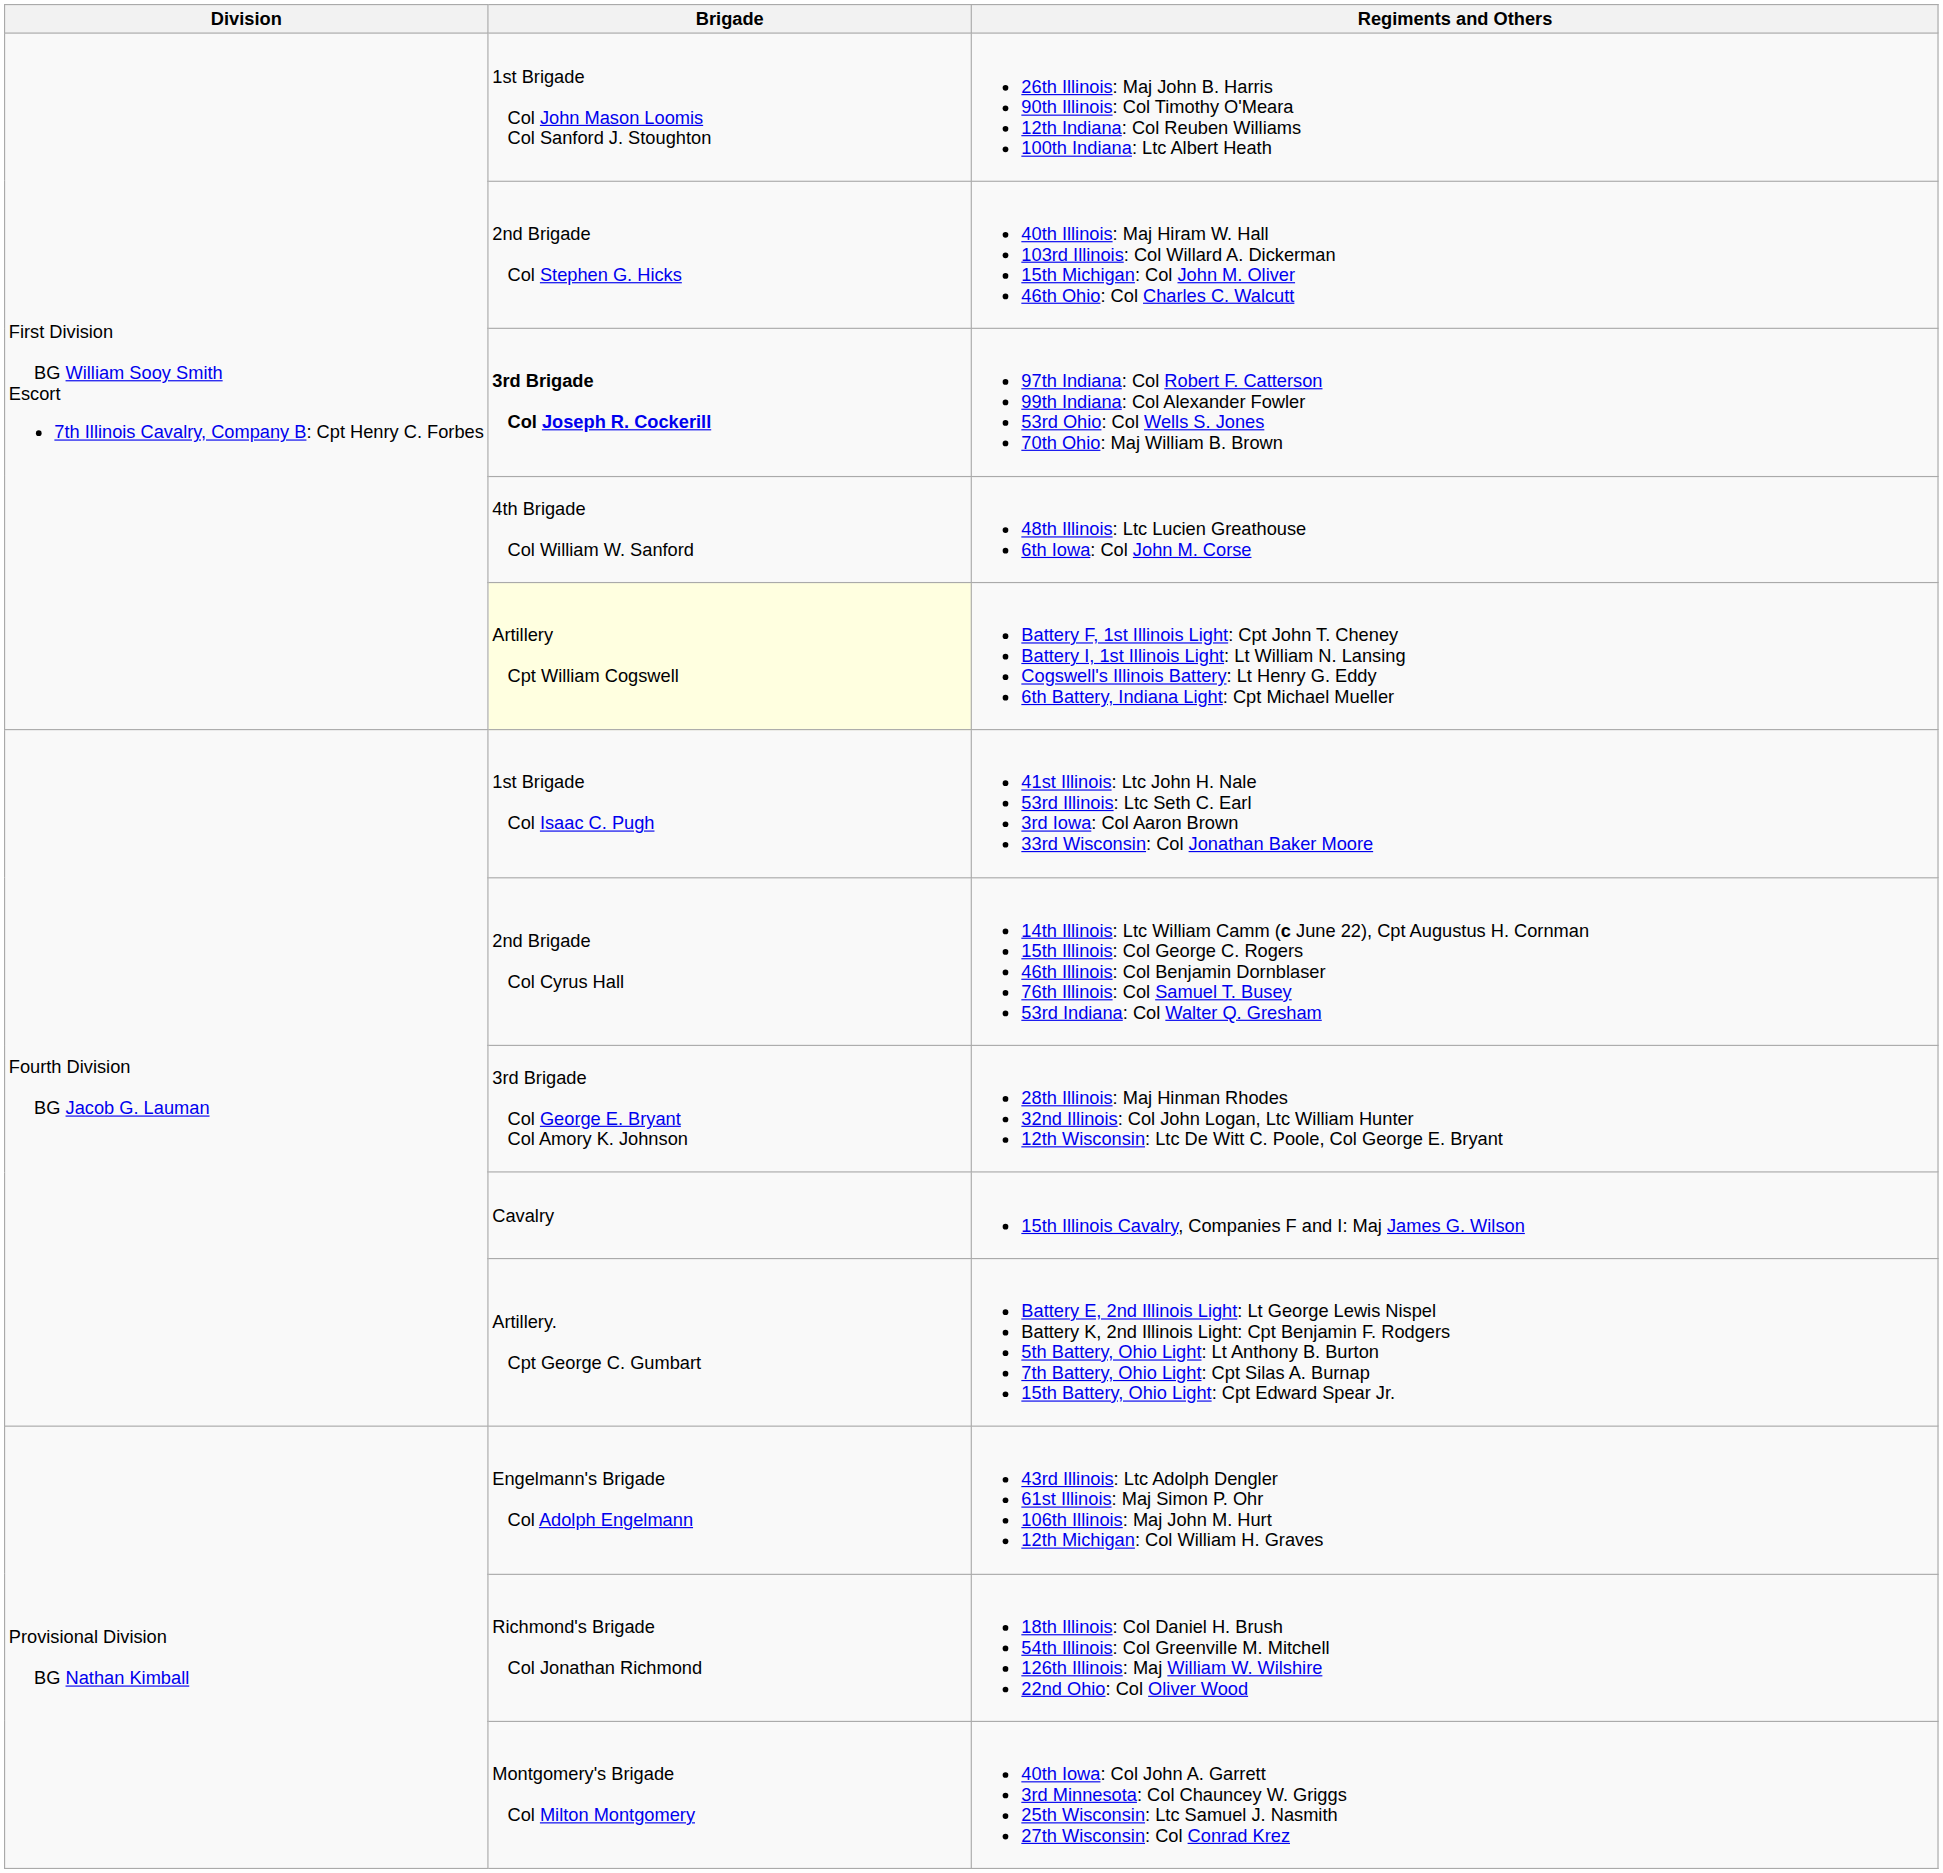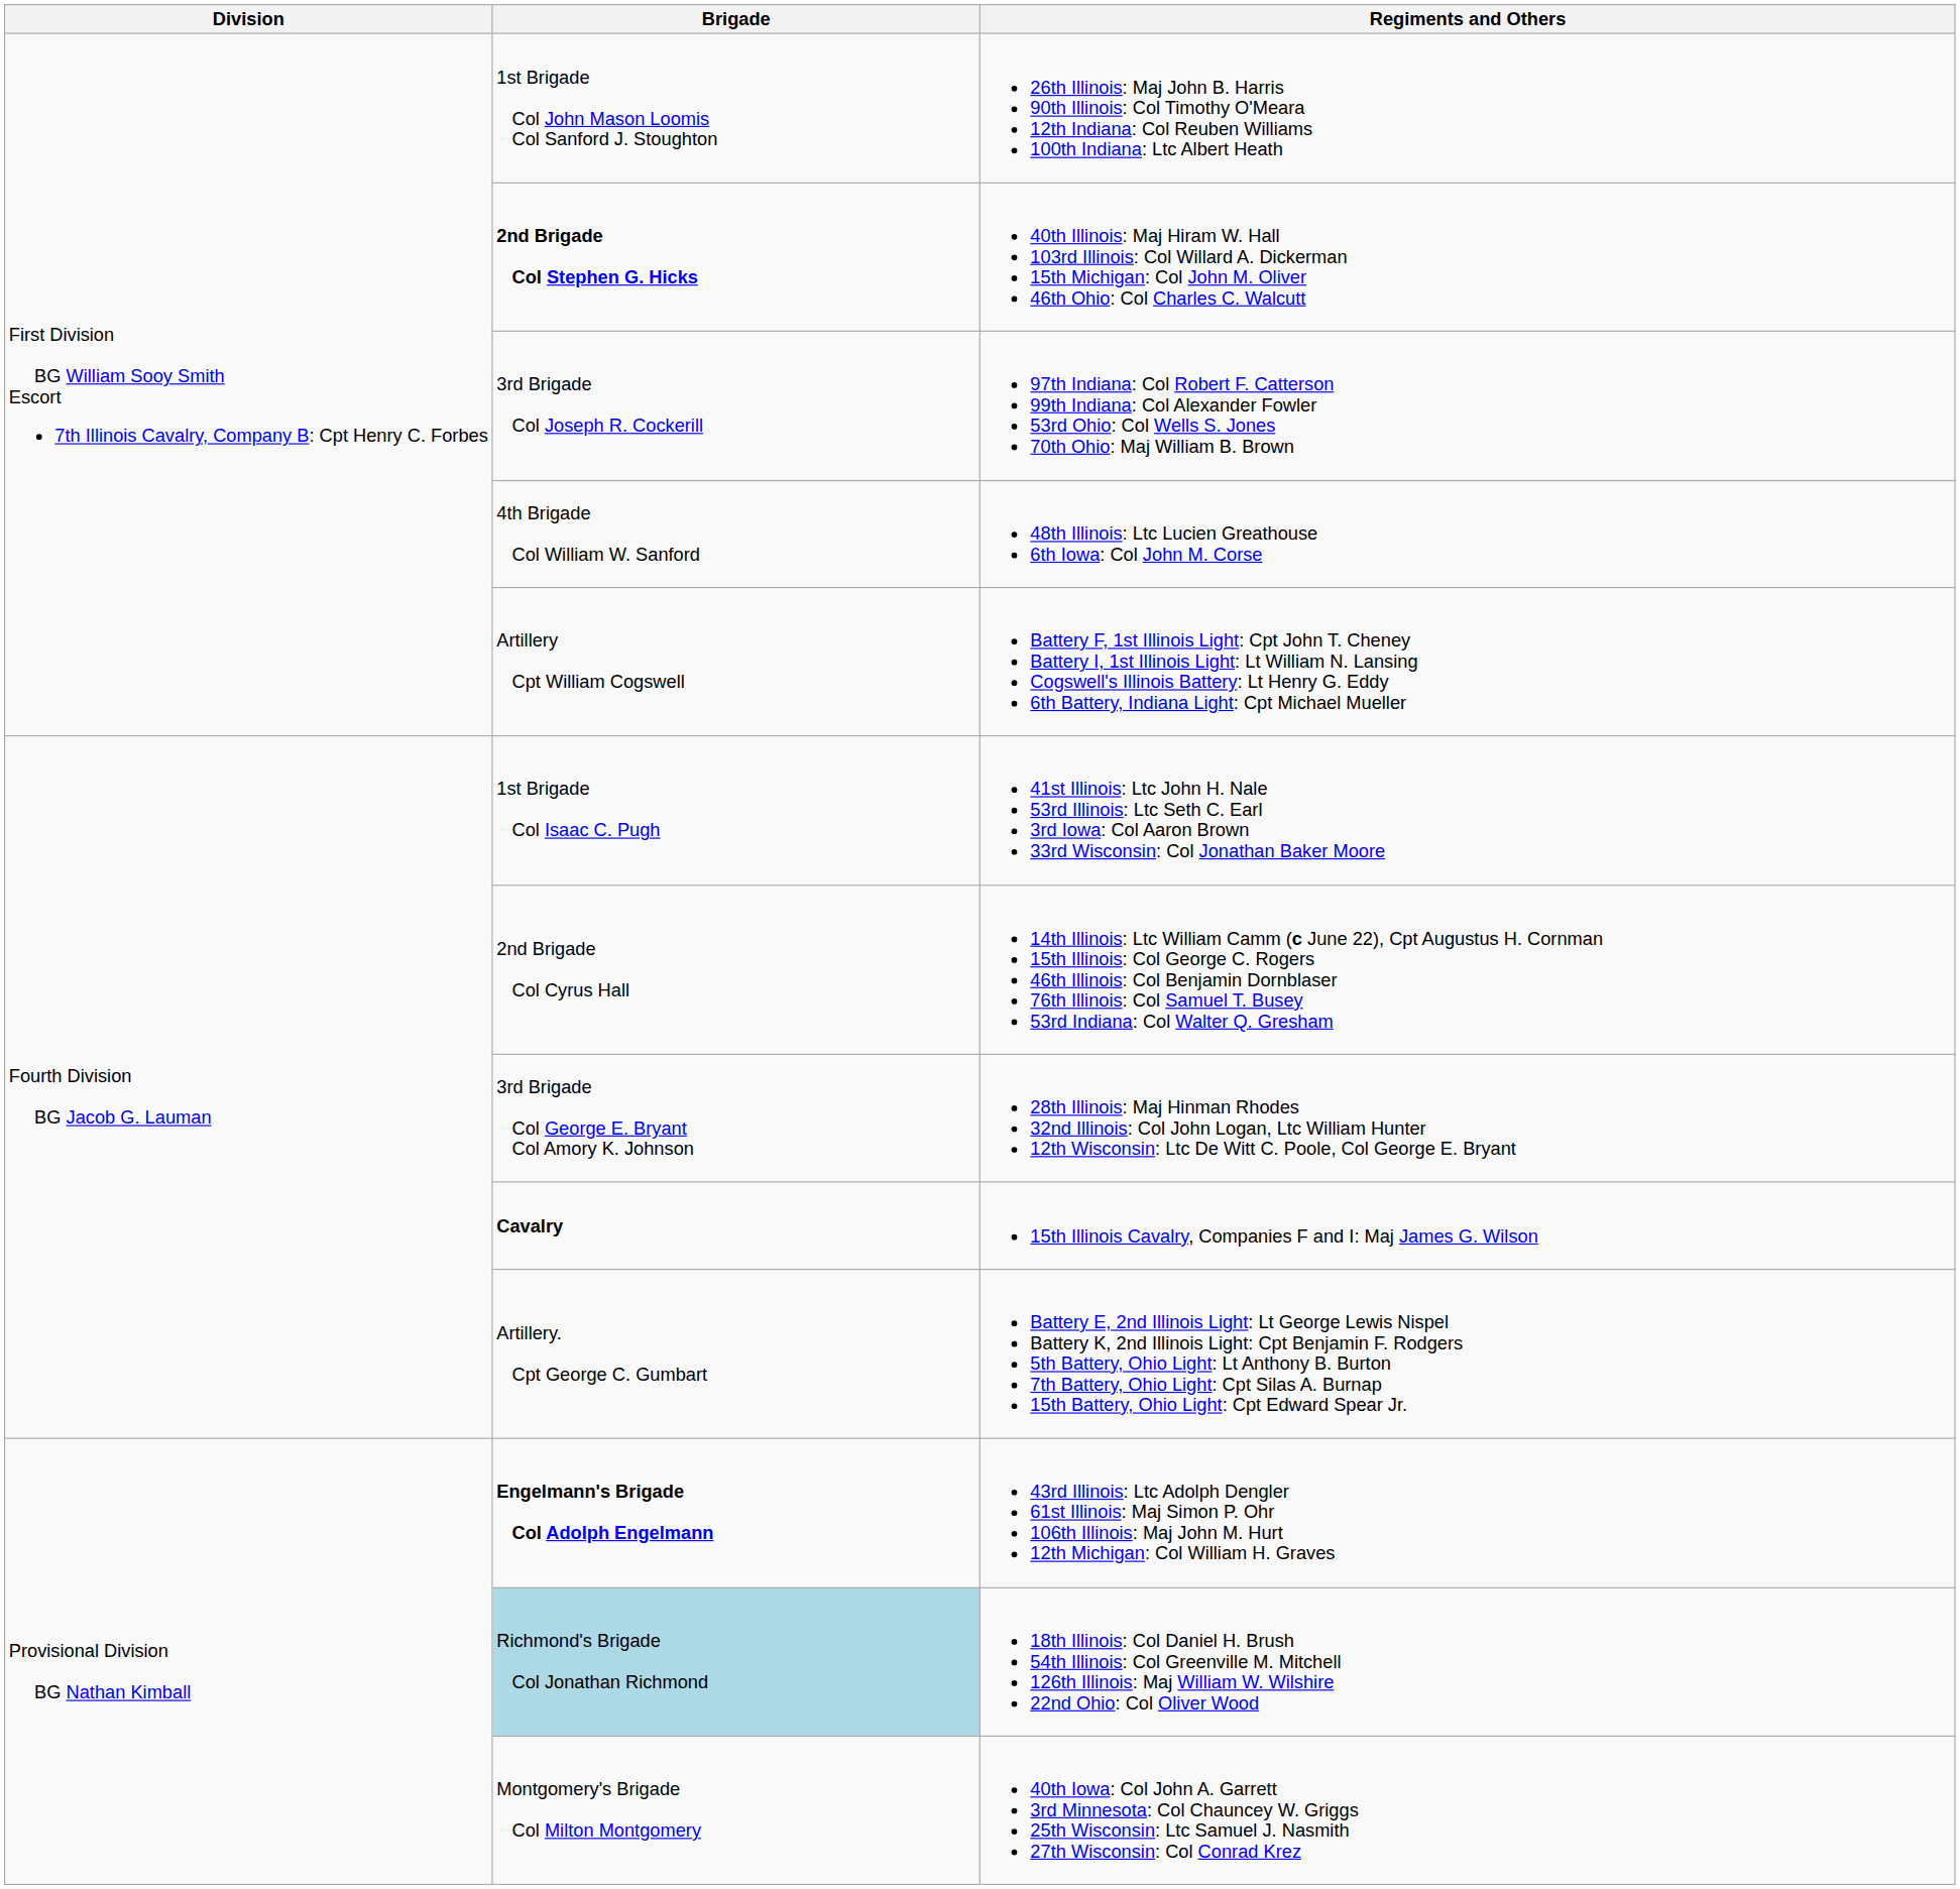2nd Brigade Col Stephen G. Hicks | Brigade: normal -> bold
3rd Brigade Col Joseph R. Cockerill | Brigade: bold -> normal
Artillery Cpt William Cogswell | Brigade: lightyellow background -> no background
Cavalry | Brigade: normal -> bold
Engelmann's Brigade Col Adolph Engelmann | Brigade: normal -> bold
Richmond's Brigade Col Jonathan Richmond | Brigade: no background -> lightblue background
